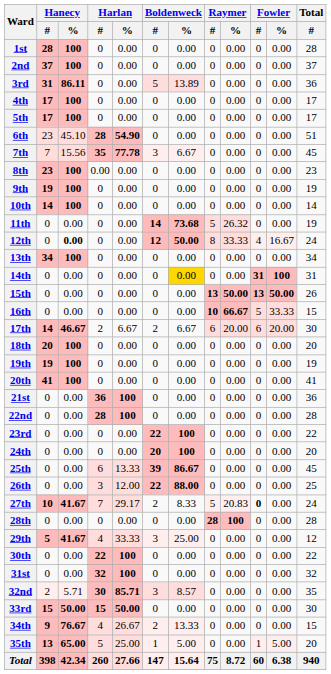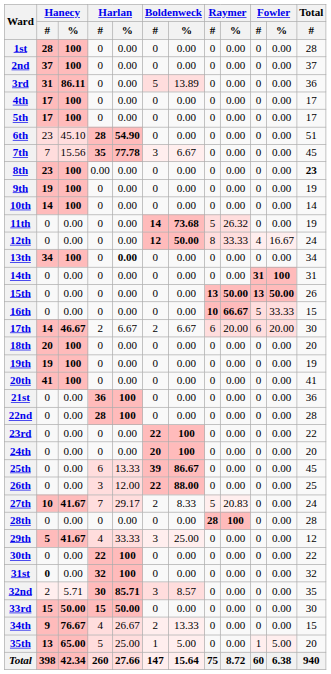8th | Total / #: normal -> bold
12th | Hanecy / %: bold -> normal
13th | Harlan / %: normal -> bold
14th | Boldenweck / %: gold background -> no background
27th | Fowler / #: bold -> normal
31st | Hanecy / #: normal -> bold
